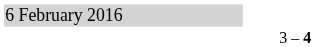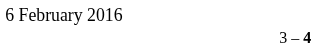6 February 2016 | column 1: lightgrey background -> no background
